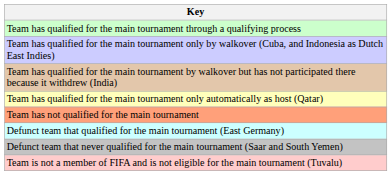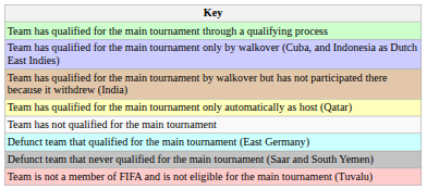row 6 | column 1: lightsalmon background -> no background
